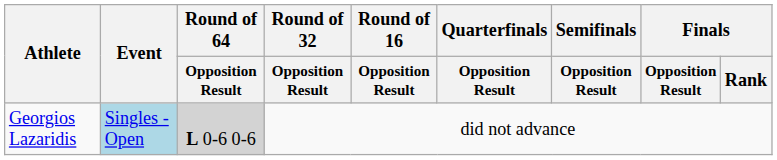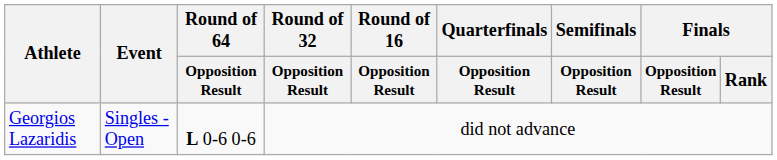Georgios Lazaridis | Event: lightblue background -> no background
Georgios Lazaridis | Round of 64 / Opposition Result: lightgrey background -> no background
